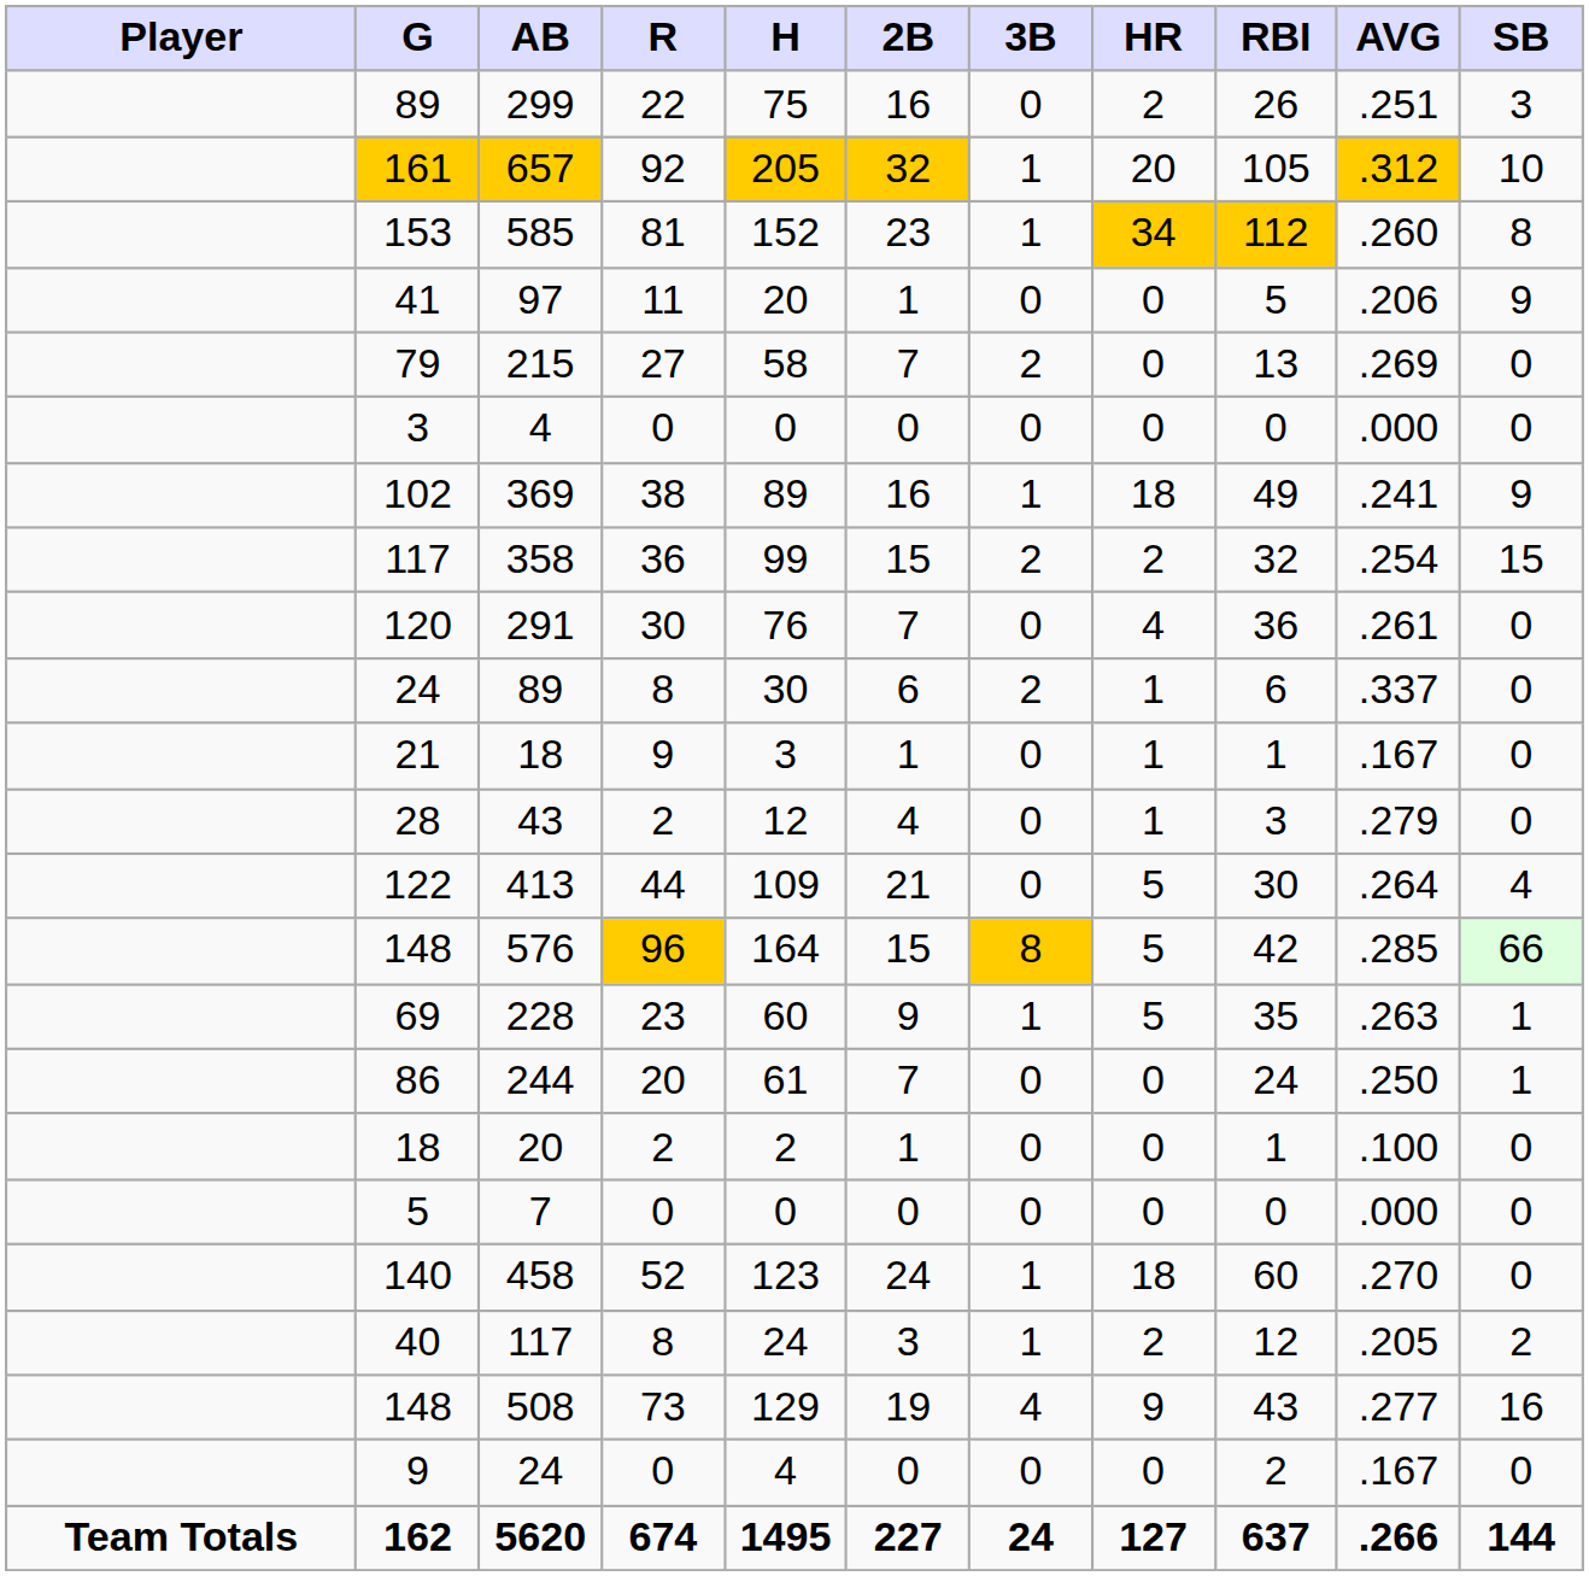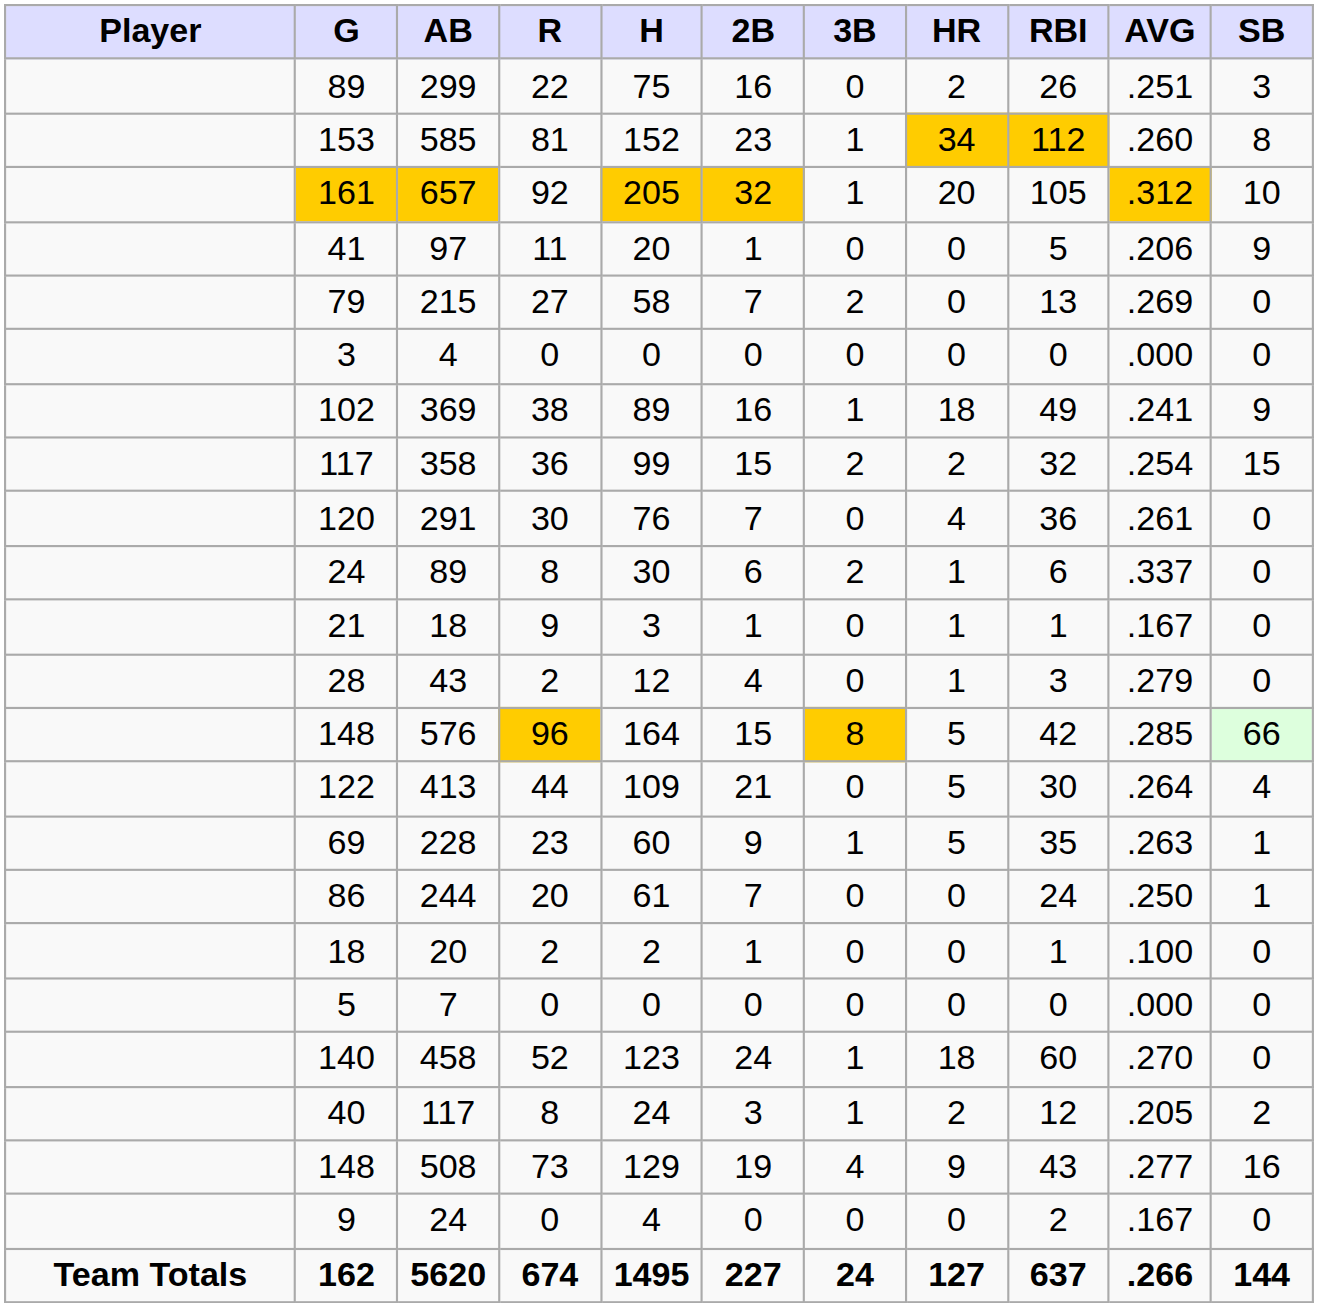rows swapped: 657 <-> 585
rows swapped: 413 <-> 576
